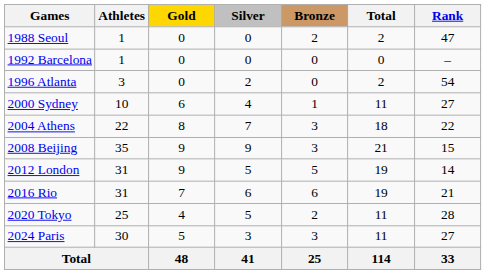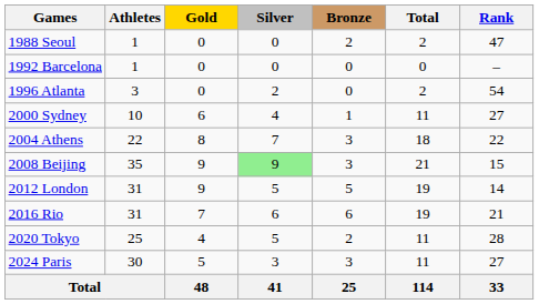2008 Beijing | Silver: no background -> lightgreen background
